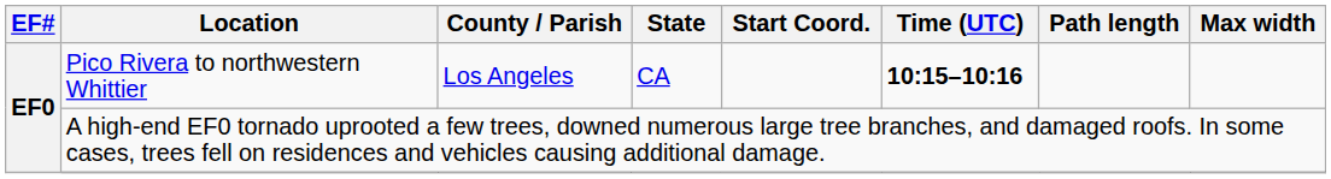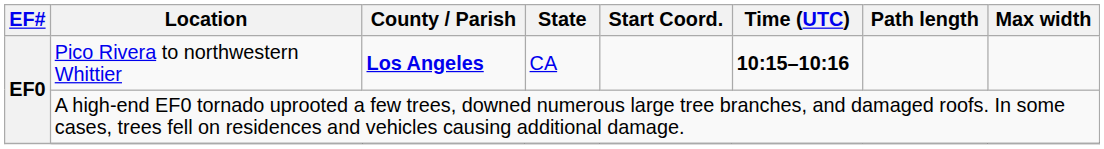Pico Rivera to northwestern Whittier | County / Parish: normal -> bold
